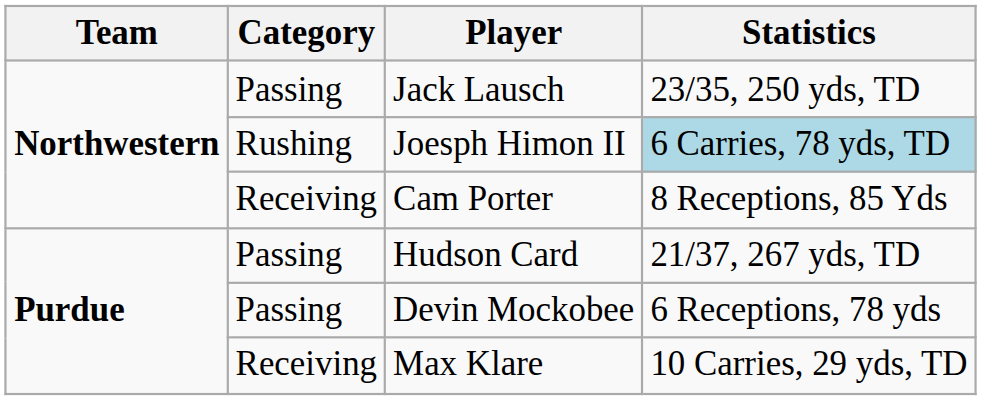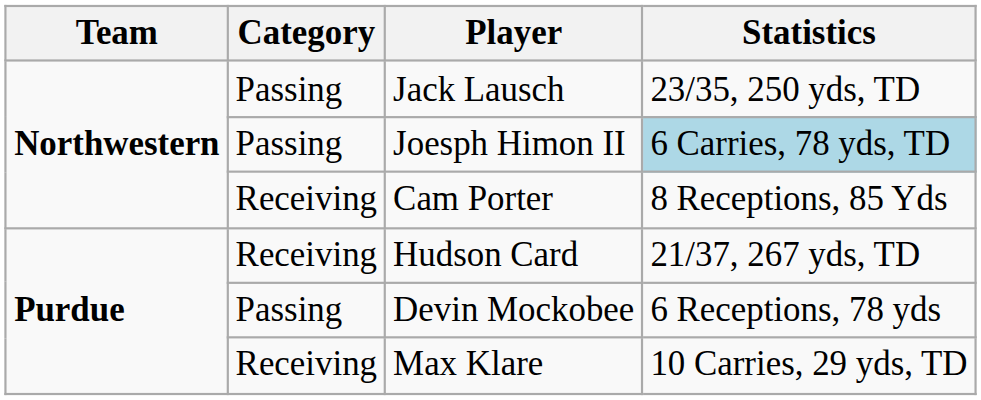Joesph Himon II | Category: Rushing -> Passing
Hudson Card | Category: Passing -> Receiving
